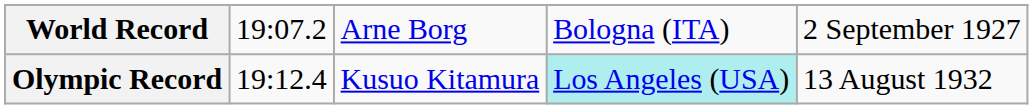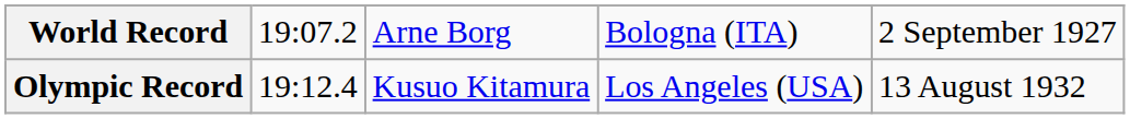Olympic Record | column 4: paleturquoise background -> no background
